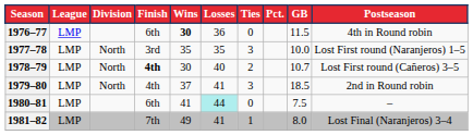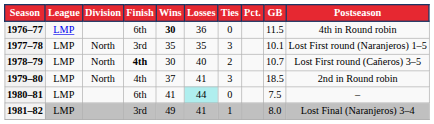1977–78 | GB: 10.0 -> 10.1
1981–82 | Finish: 7th -> 3rd
